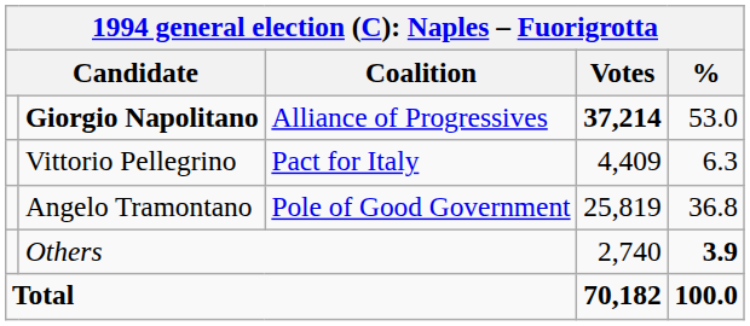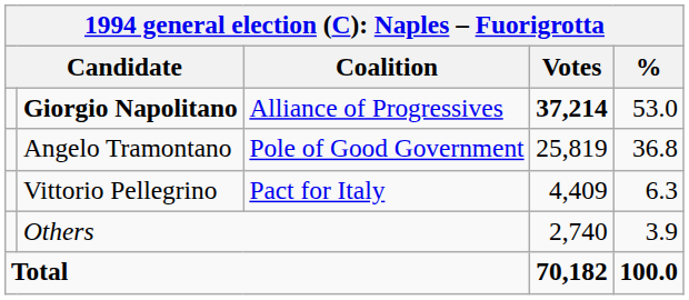rows swapped: Angelo Tramontano <-> Vittorio Pellegrino
Others | %: bold -> normal
